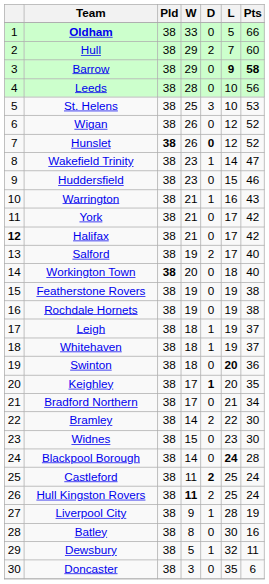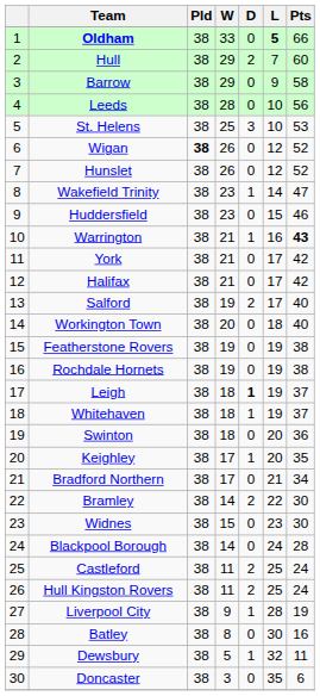Oldham | L: normal -> bold
Barrow | L: bold -> normal
Barrow | Pts: bold -> normal
Wigan | Pld: normal -> bold
Hunslet | Pld: bold -> normal
Hunslet | D: bold -> normal
Warrington | Pts: normal -> bold
Halifax | column 1: bold -> normal
Workington Town | Pld: bold -> normal
Leigh | D: normal -> bold
Swinton | L: bold -> normal
Keighley | D: bold -> normal
Blackpool Borough | L: bold -> normal
Castleford | D: bold -> normal
Hull Kingston Rovers | W: bold -> normal
